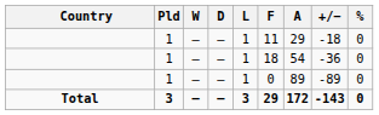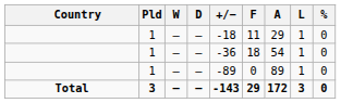columns swapped: L <-> +/−
